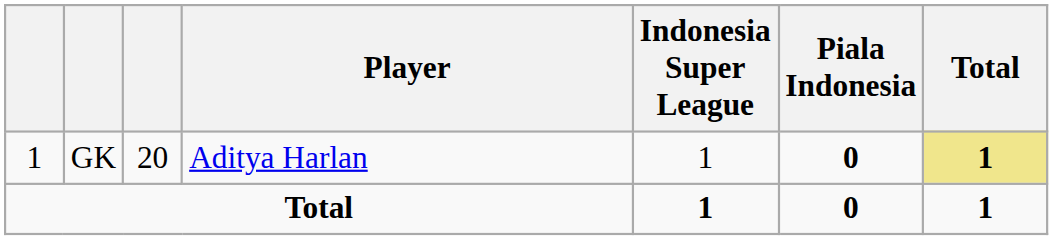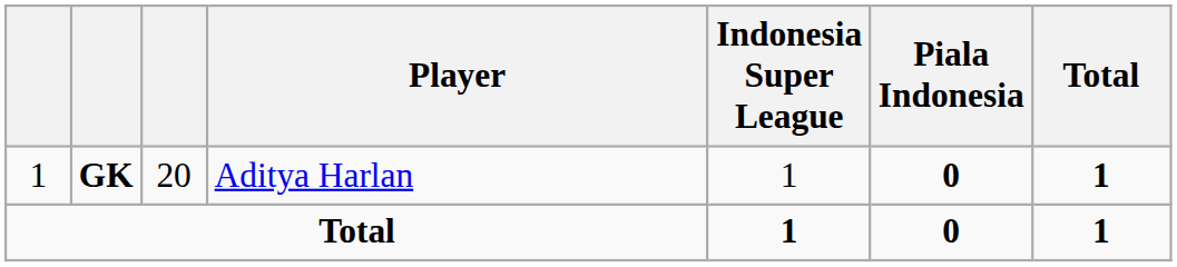row 2 | column 2: normal -> bold
row 2 | Total: khaki background -> no background
